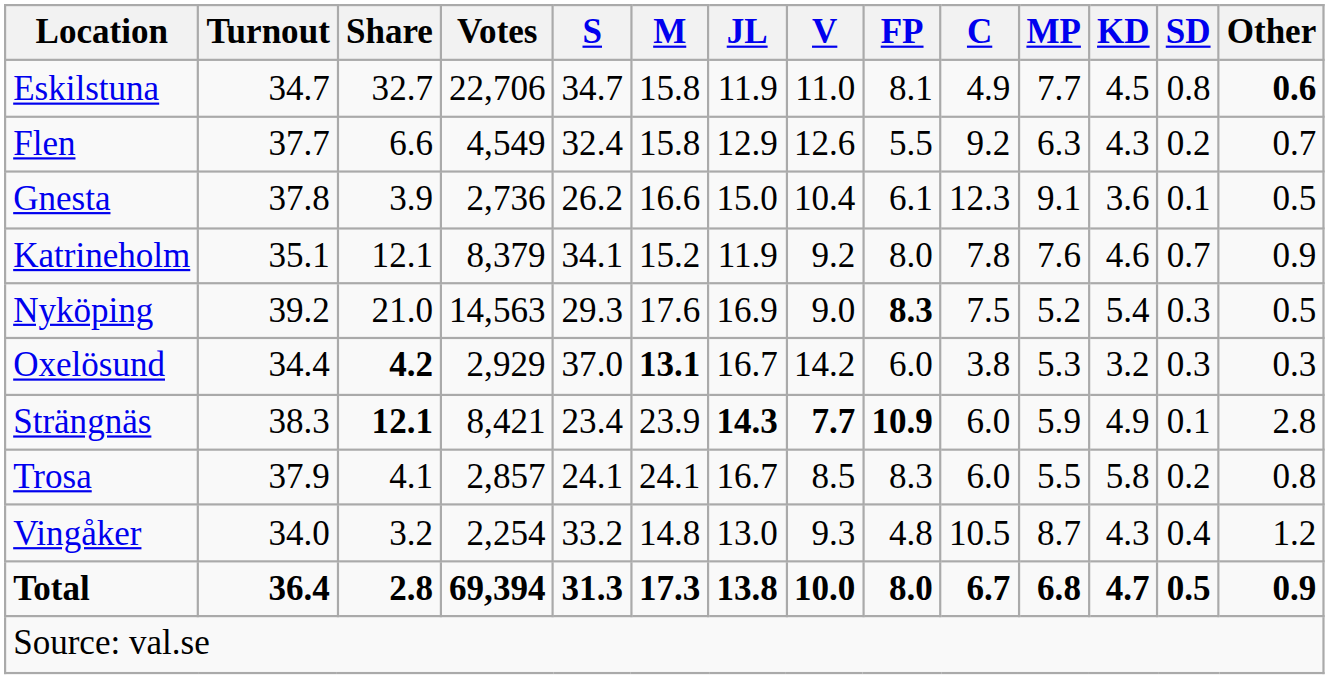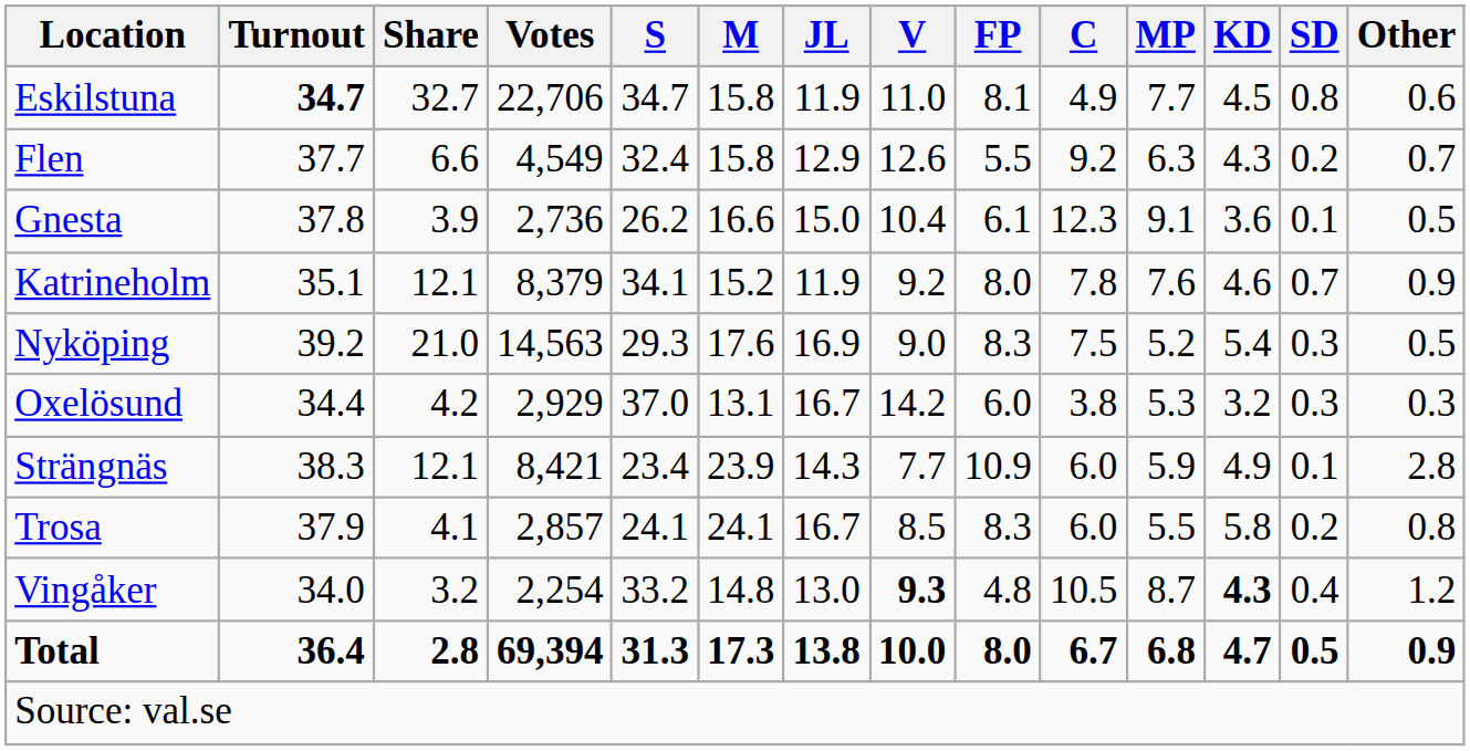Eskilstuna | Turnout: normal -> bold
Eskilstuna | Other: bold -> normal
Nyköping | FP: bold -> normal
Oxelösund | Share: bold -> normal
Oxelösund | M: bold -> normal
Strängnäs | Share: bold -> normal
Strängnäs | JL: bold -> normal
Strängnäs | V: bold -> normal
Strängnäs | FP: bold -> normal
Vingåker | V: normal -> bold
Vingåker | KD: normal -> bold
